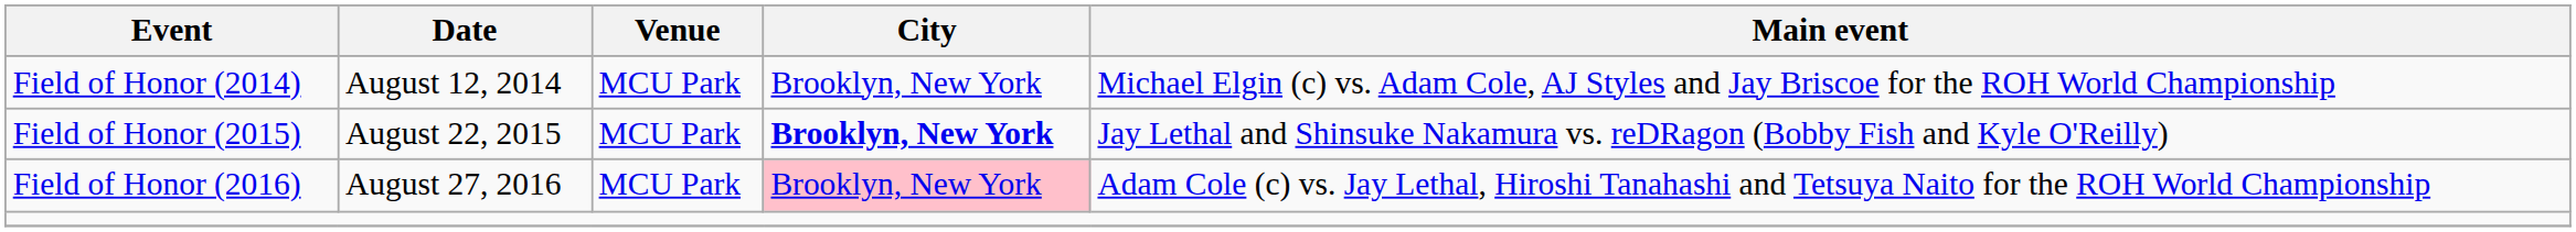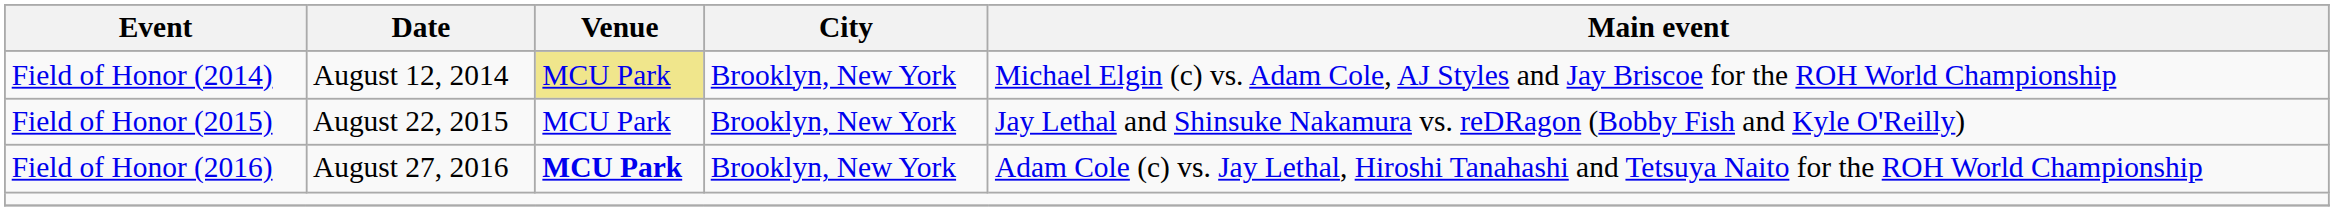Field of Honor (2014) | Venue: no background -> khaki background
Field of Honor (2015) | City: bold -> normal
Field of Honor (2016) | Venue: normal -> bold
Field of Honor (2016) | City: pink background -> no background
